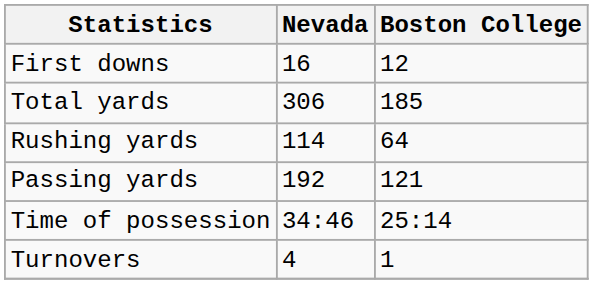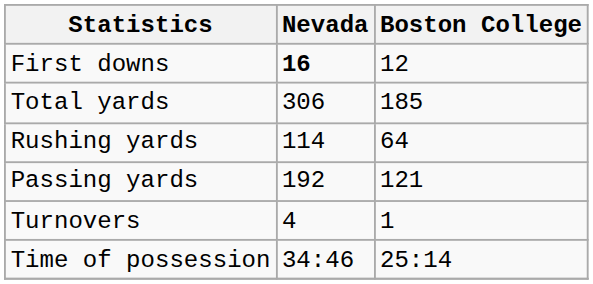First downs | Nevada: normal -> bold
rows swapped: Turnovers <-> Time of possession
